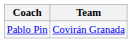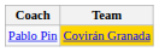Pablo Pin | Team: no background -> gold background
